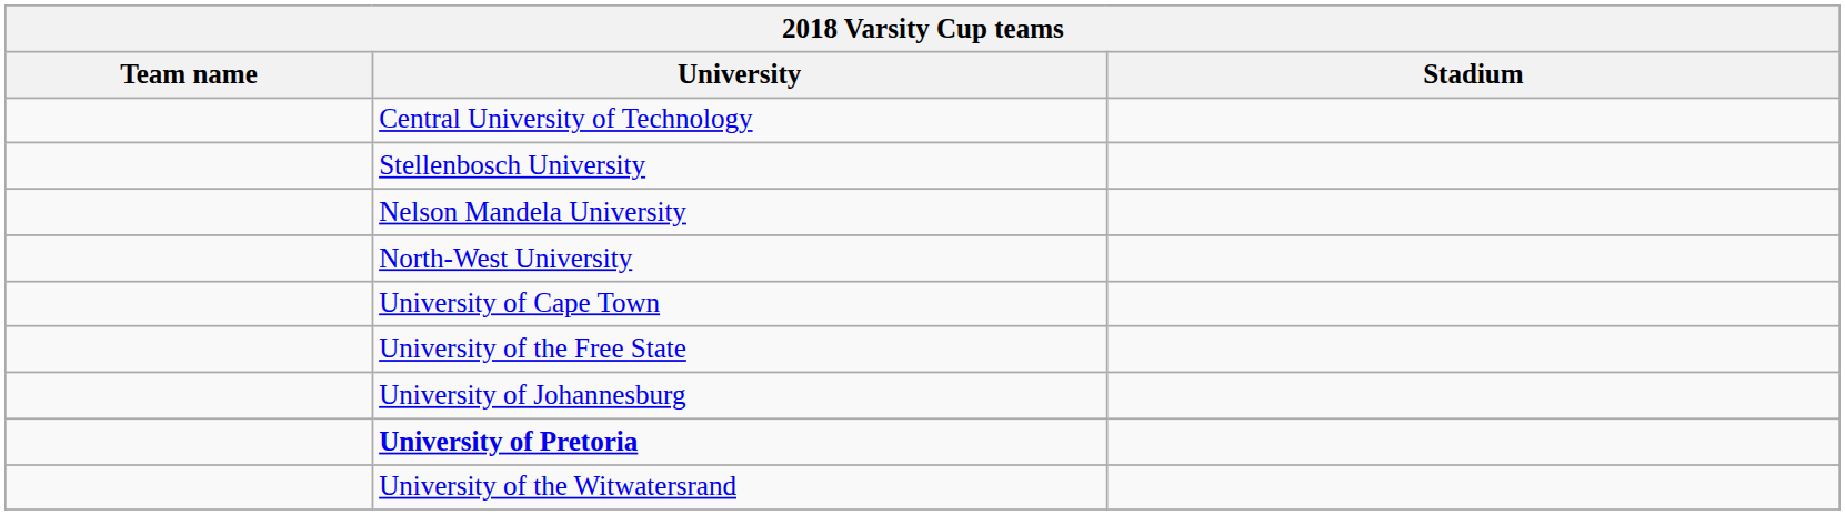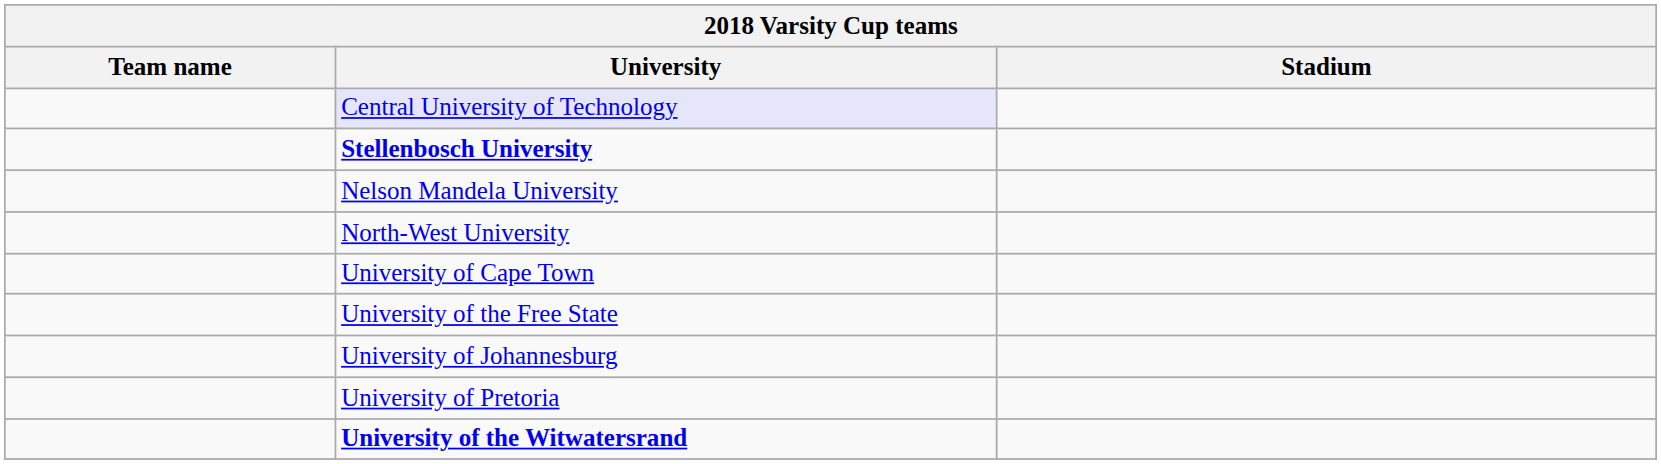Central University of Technology | University: no background -> lavender background
Stellenbosch University | University: normal -> bold
University of Pretoria | University: bold -> normal
University of the Witwatersrand | University: normal -> bold
